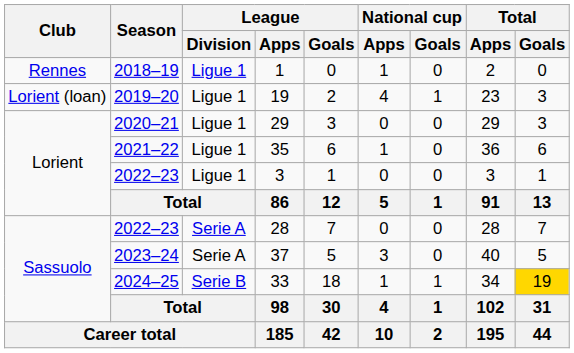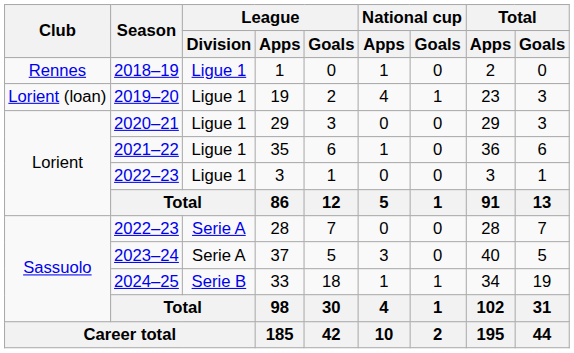33 | Total / Goals: gold background -> no background
